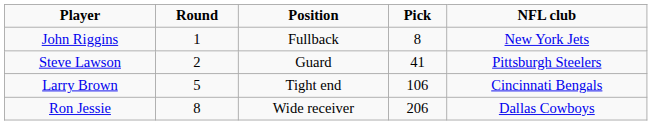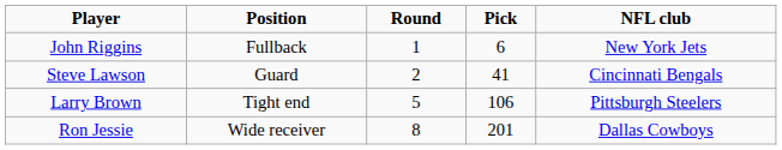columns swapped: Position <-> Round
John Riggins | Pick: 8 -> 6
Steve Lawson | NFL club: Pittsburgh Steelers -> Cincinnati Bengals
Larry Brown | NFL club: Cincinnati Bengals -> Pittsburgh Steelers
Ron Jessie | Pick: 206 -> 201
